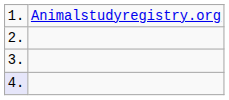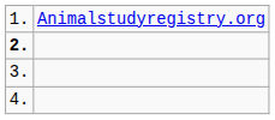2. | column 1: normal -> bold
4. | column 1: lavender background -> no background
